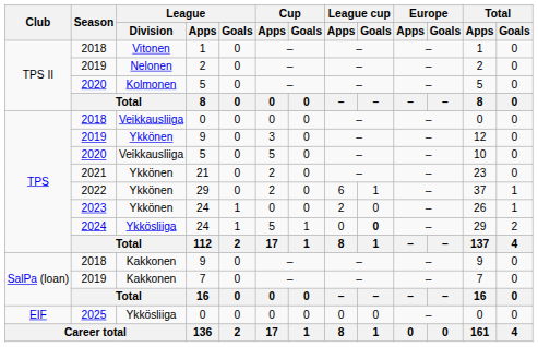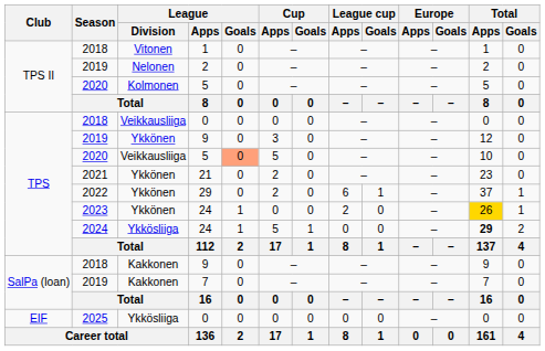Veikkausliiga / 5 | League / Goals: no background -> lightsalmon background
Ykkönen / 24 | Total / Apps: no background -> gold background
Ykkösliiga / 24 | League cup / Goals: bold -> normal
Ykkösliiga / 24 | Total / Apps: normal -> bold
